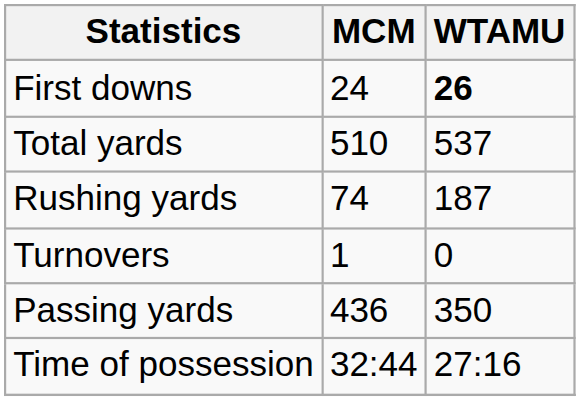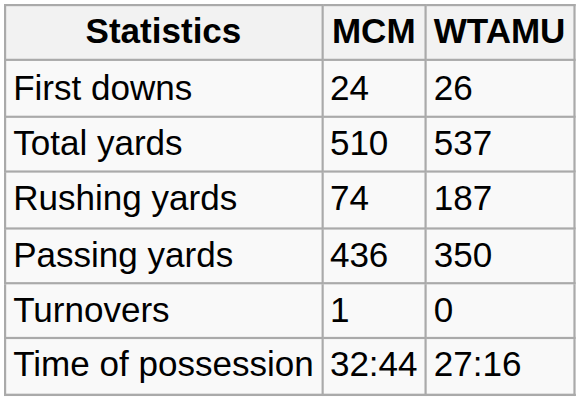First downs | WTAMU: bold -> normal
rows swapped: Passing yards <-> Turnovers
